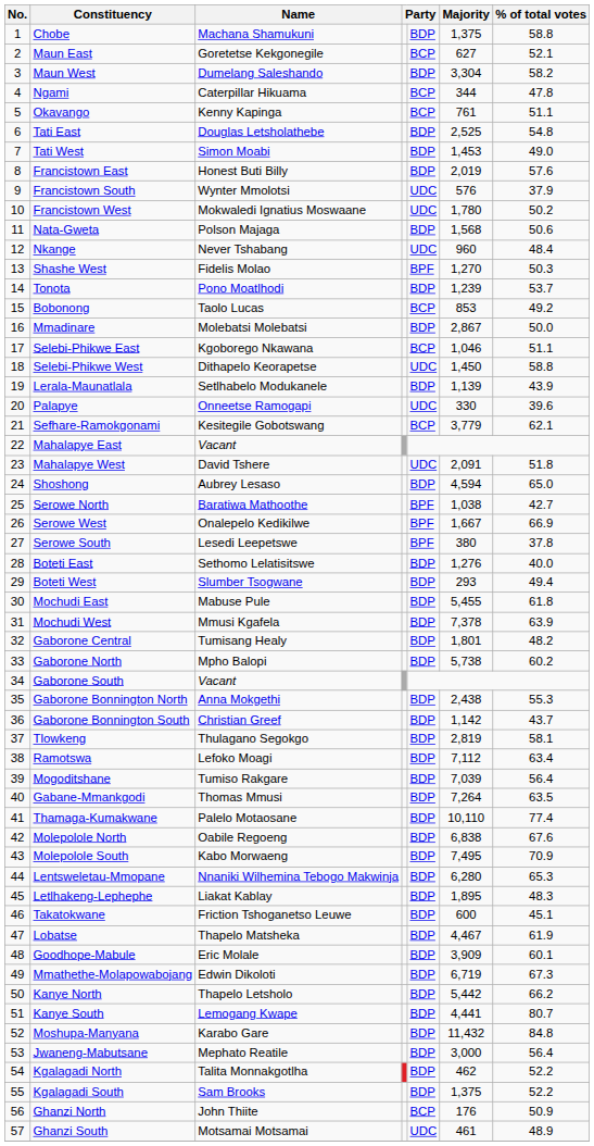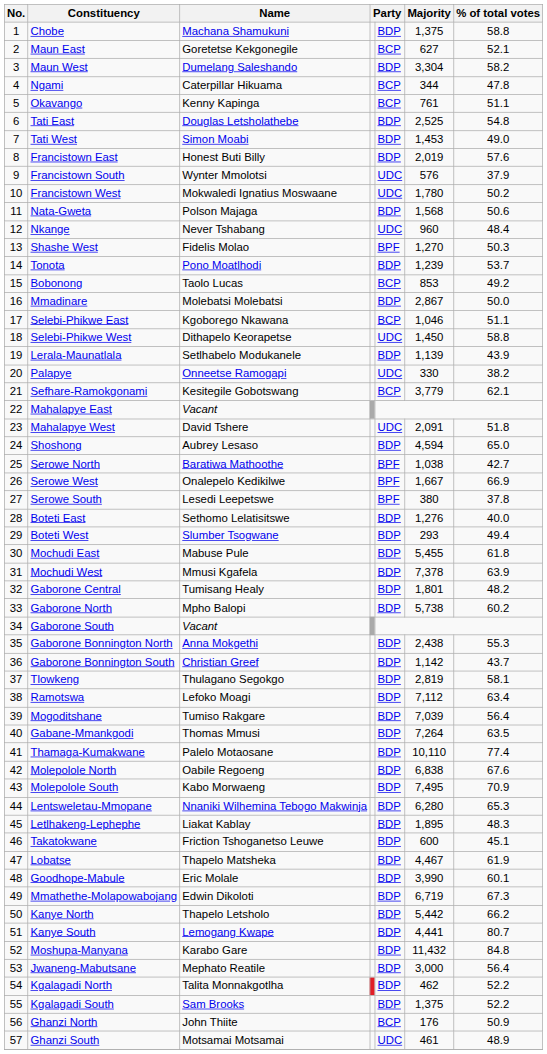Palapye | % of total votes: 39.6 -> 38.2
Goodhope-Mabule | Majority: 3,909 -> 3,990
